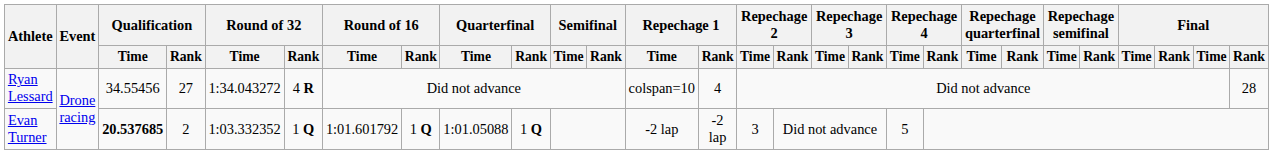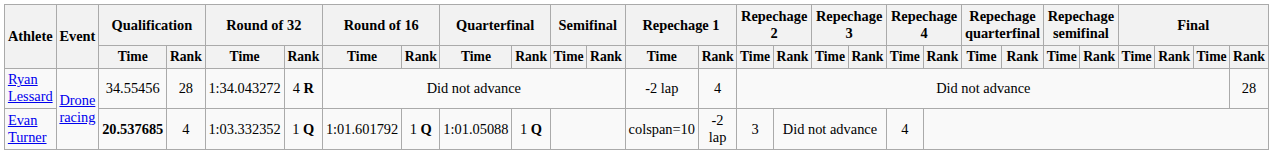Ryan Lessard | Qualification / Rank: 27 -> 28
Ryan Lessard | Repechage 1 / Time: colspan=10 -> -2 lap
Evan Turner | Qualification / Rank: 2 -> 4
Evan Turner | Repechage 1 / Time: -2 lap -> colspan=10
Evan Turner | Repechage 4 / Time: 5 -> 4
